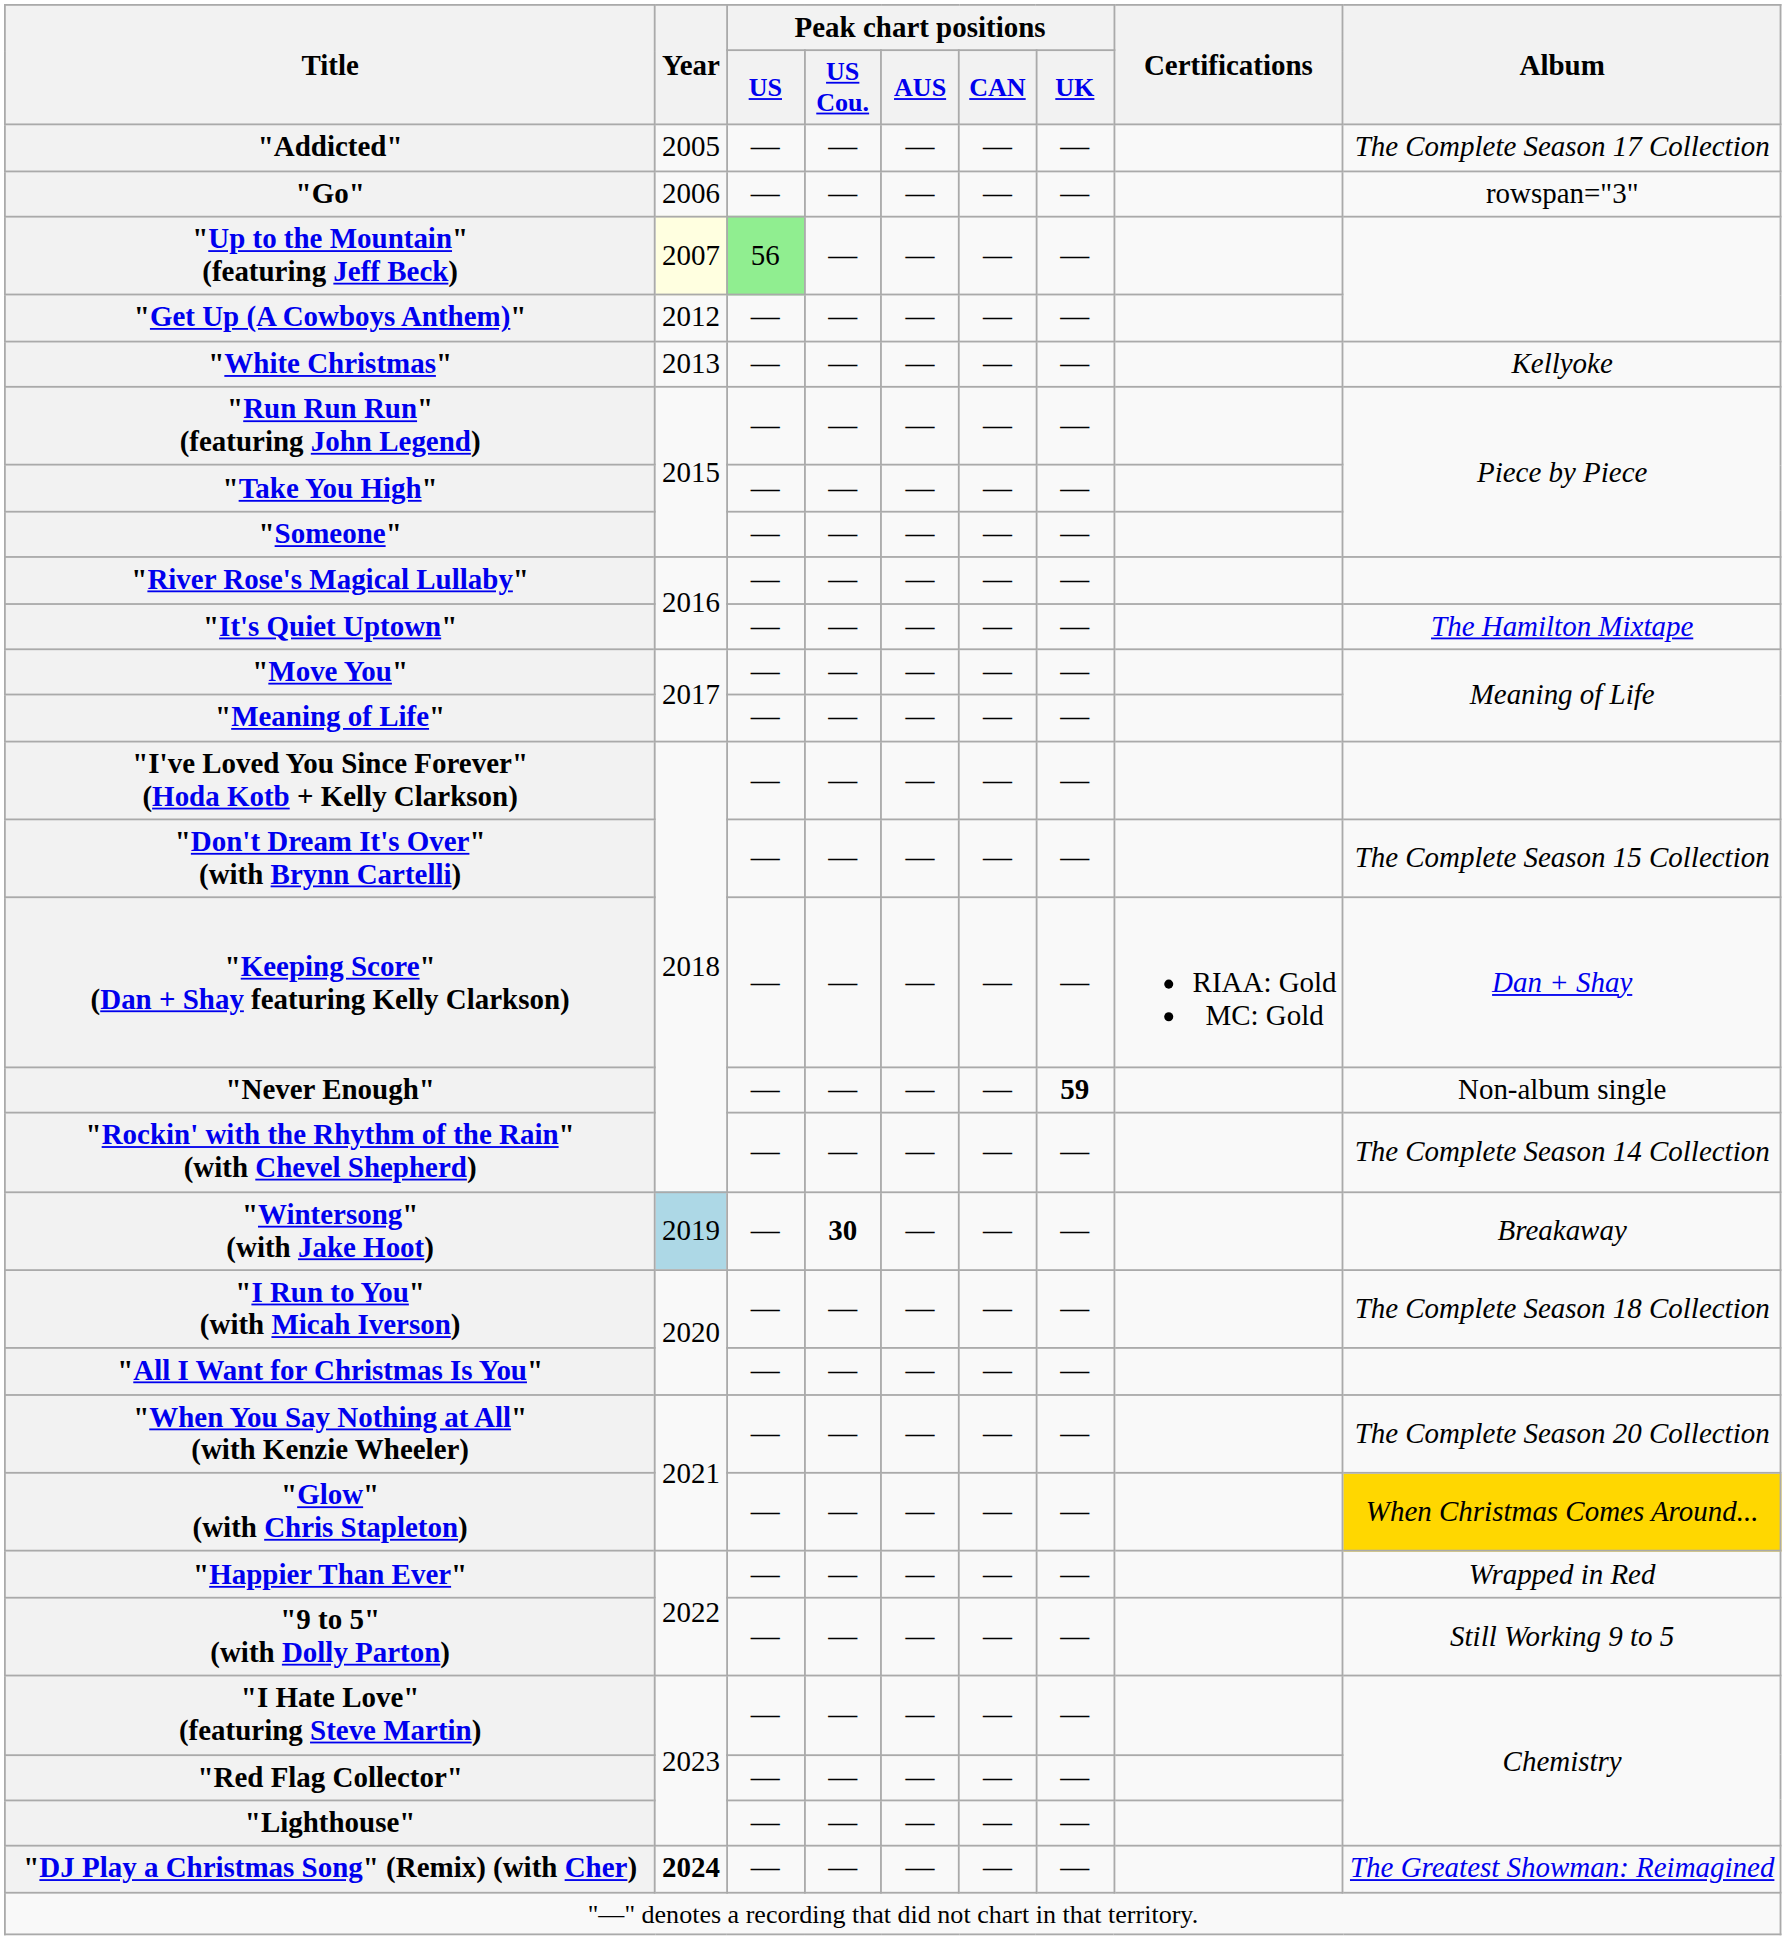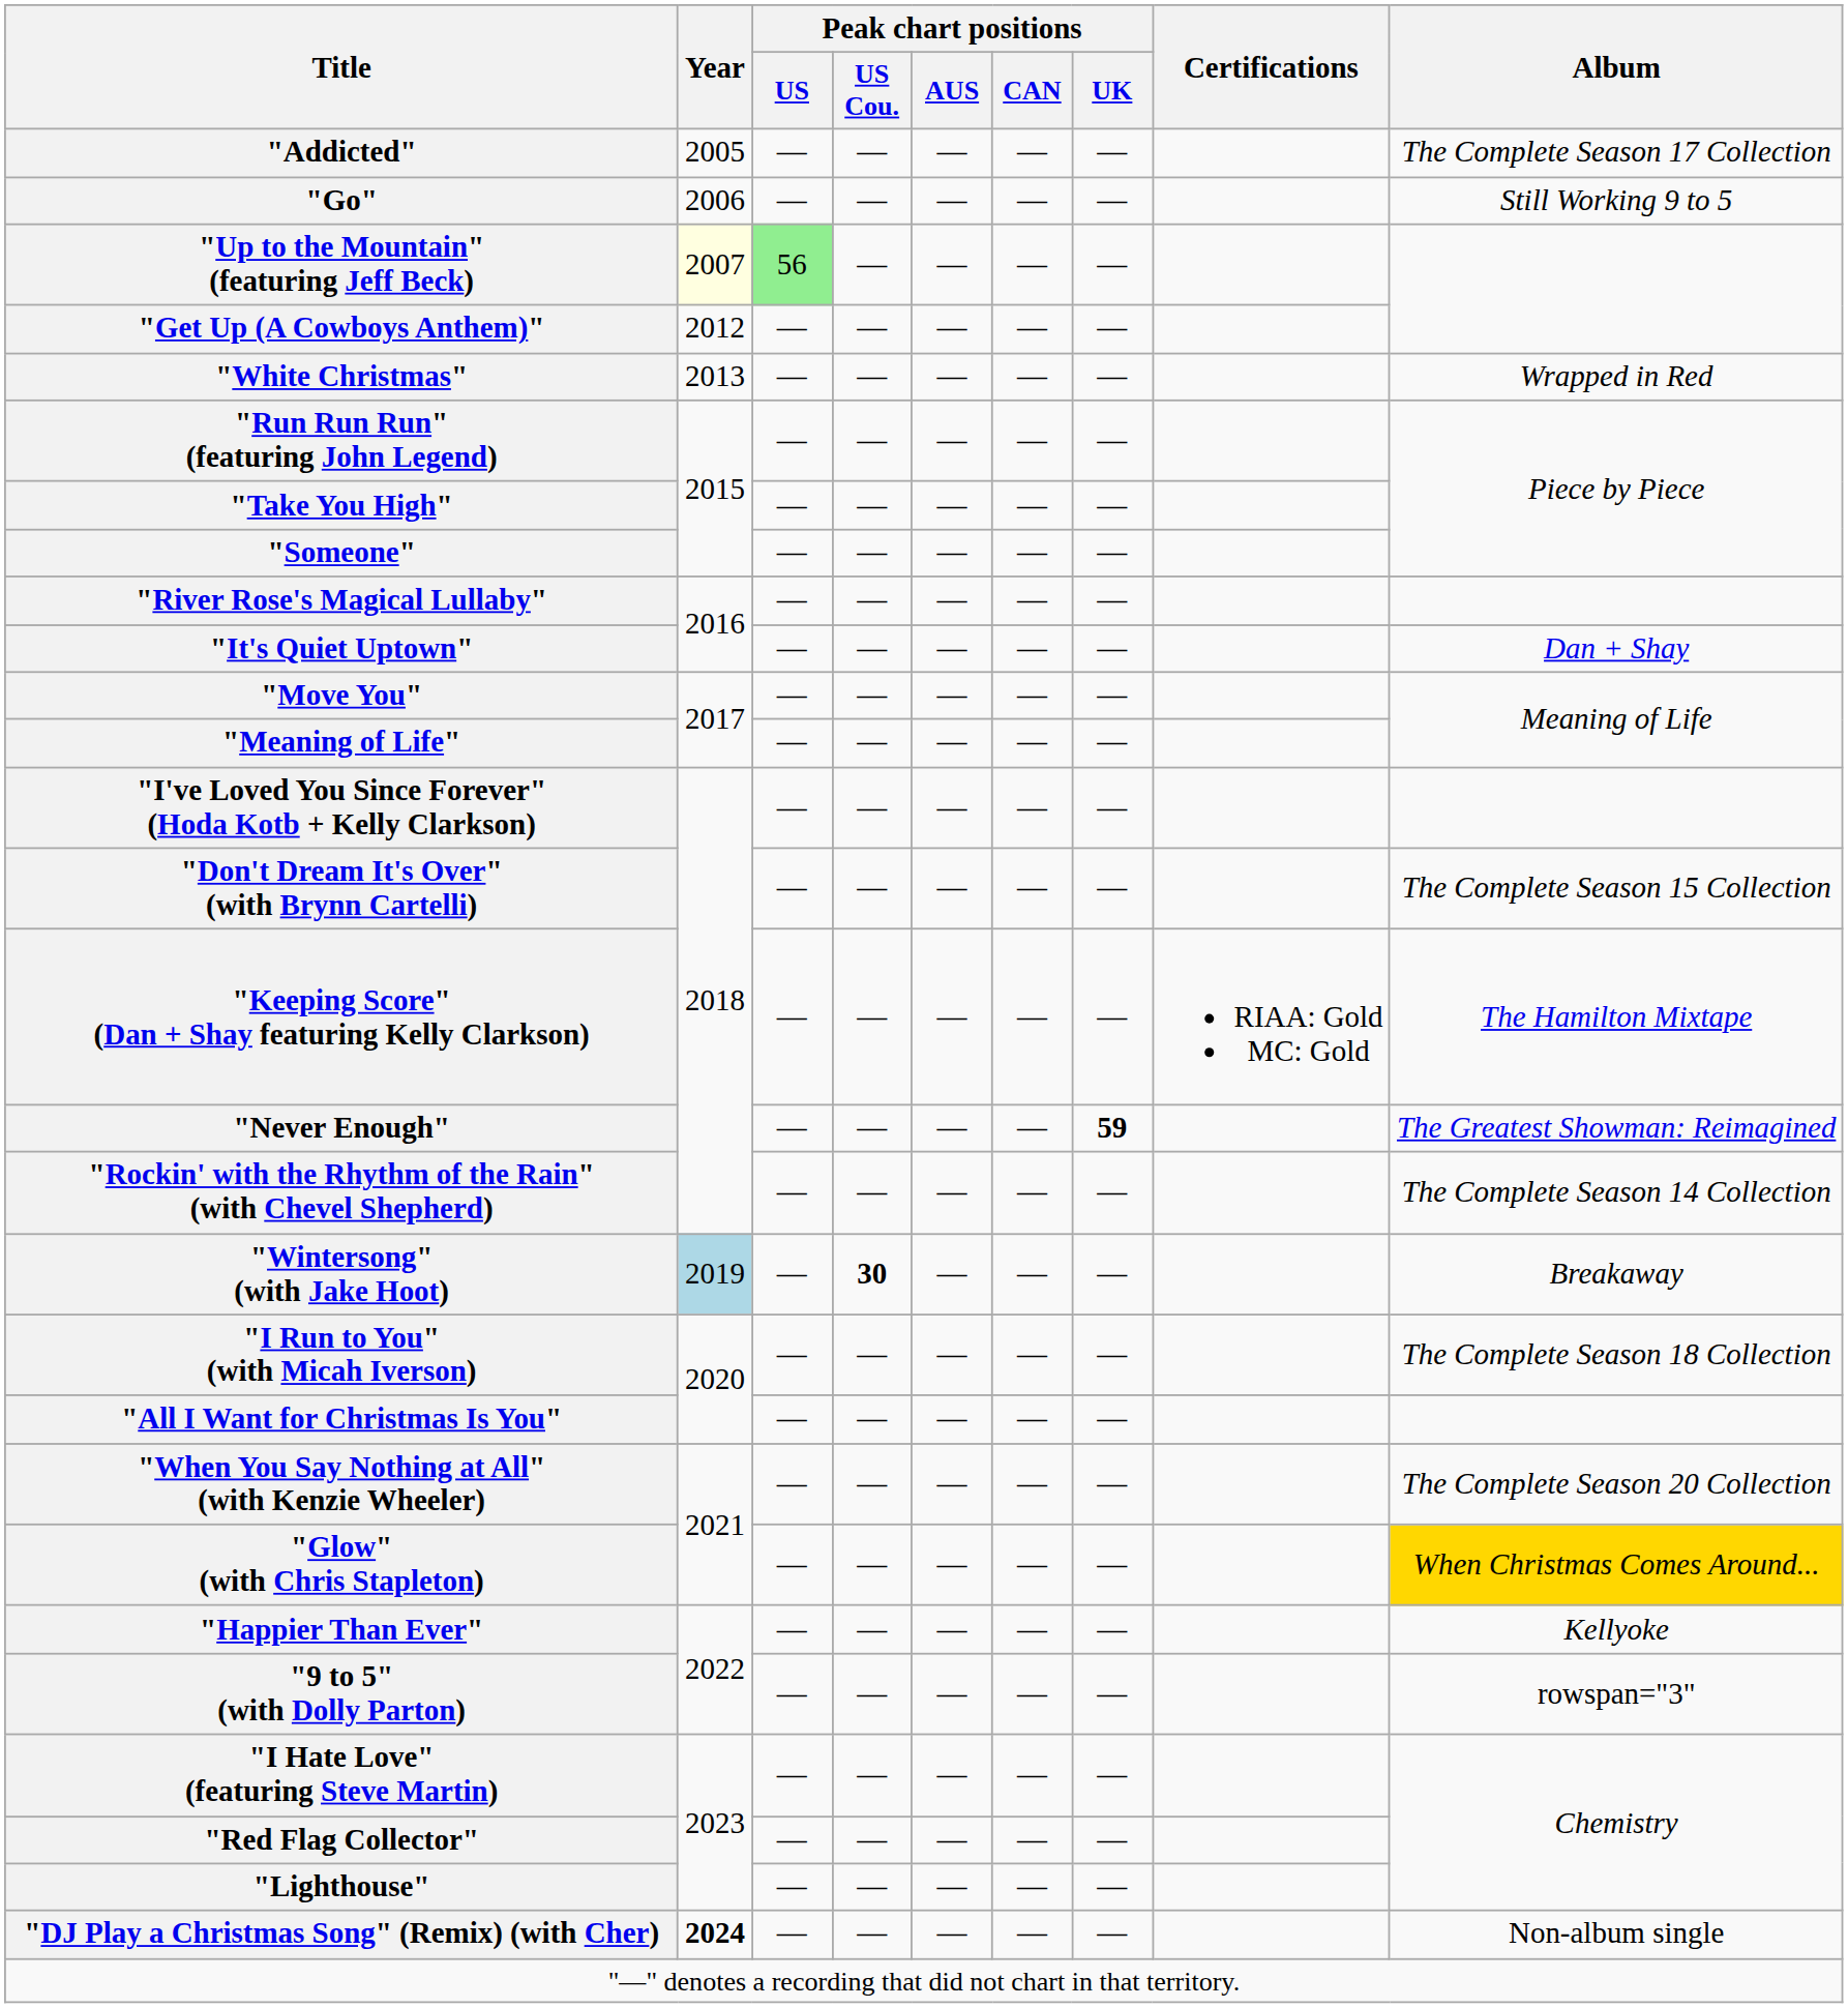"Go" | Album: rowspan="3" -> Still Working 9 to 5
"White Christmas" | Album: Kellyoke -> Wrapped in Red
"It's Quiet Uptown" | Album: The Hamilton Mixtape -> Dan + Shay
"Keeping Score" (Dan + Shay featuring Kelly Clarkson) | Album: Dan + Shay -> The Hamilton Mixtape
"Never Enough" | Album: Non-album single -> The Greatest Showman: Reimagined
"Happier Than Ever" | Album: Wrapped in Red -> Kellyoke
"9 to 5" (with Dolly Parton) | Album: Still Working 9 to 5 -> rowspan="3"
"DJ Play a Christmas Song" (Remix) (with Cher) | Album: The Greatest Showman: Reimagined -> Non-album single
